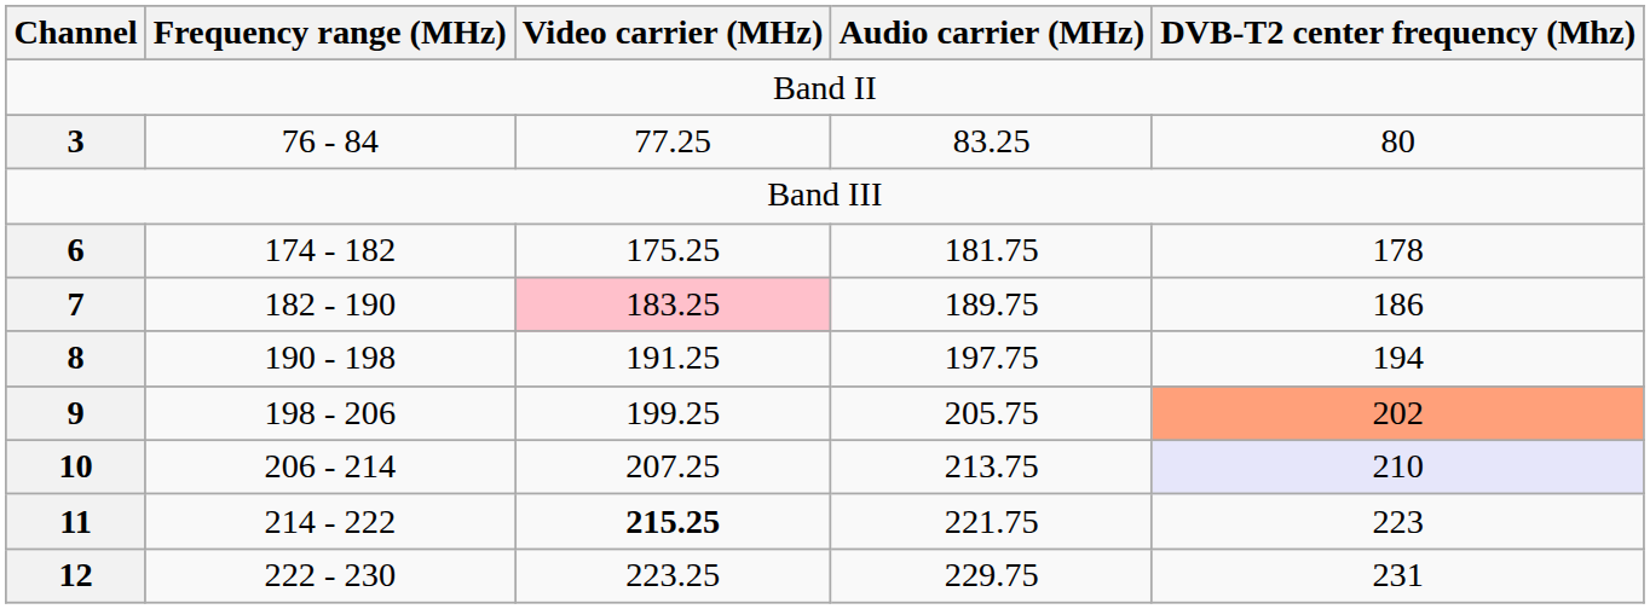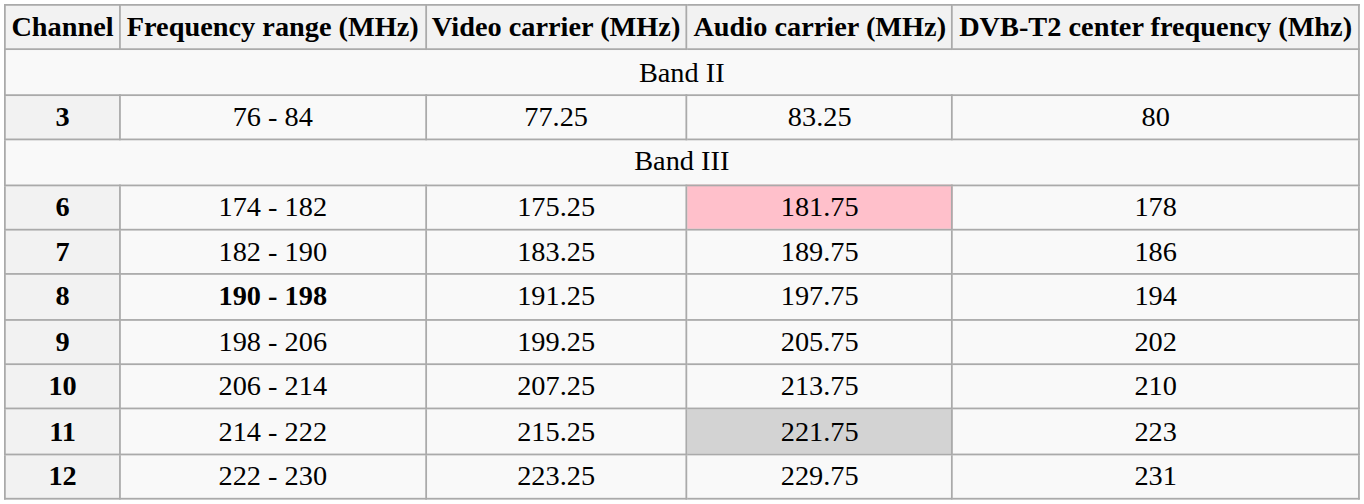6 | Audio carrier (MHz): no background -> pink background
7 | Video carrier (MHz): pink background -> no background
8 | Frequency range (MHz): normal -> bold
9 | DVB-T2 center frequency (Mhz): lightsalmon background -> no background
10 | DVB-T2 center frequency (Mhz): lavender background -> no background
11 | Video carrier (MHz): bold -> normal
11 | Audio carrier (MHz): no background -> lightgrey background
